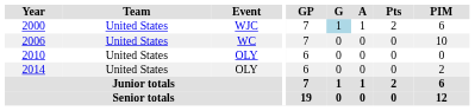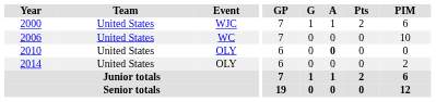2000 | G: lightblue background -> no background
2010 | A: normal -> bold
